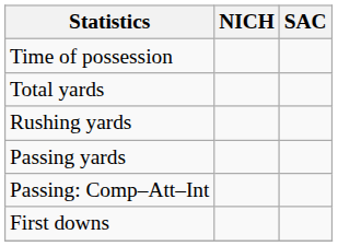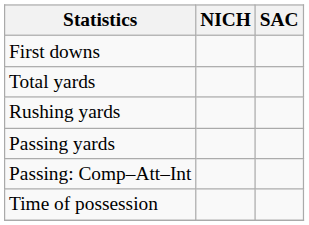rows swapped: First downs <-> Time of possession
